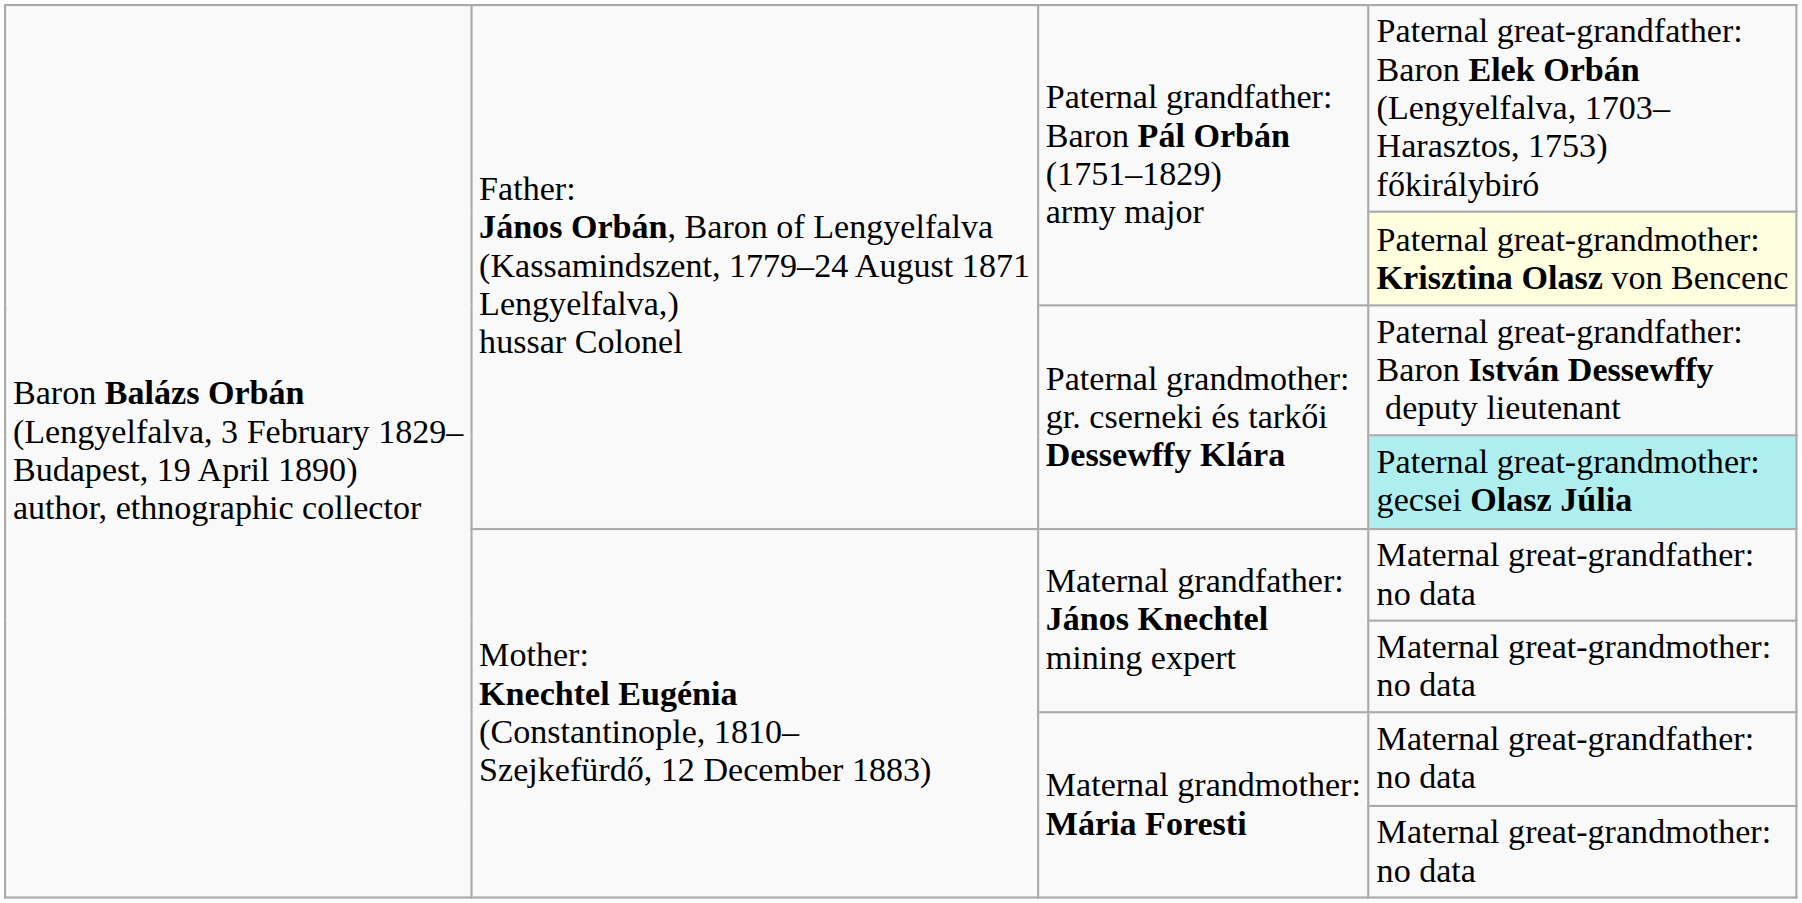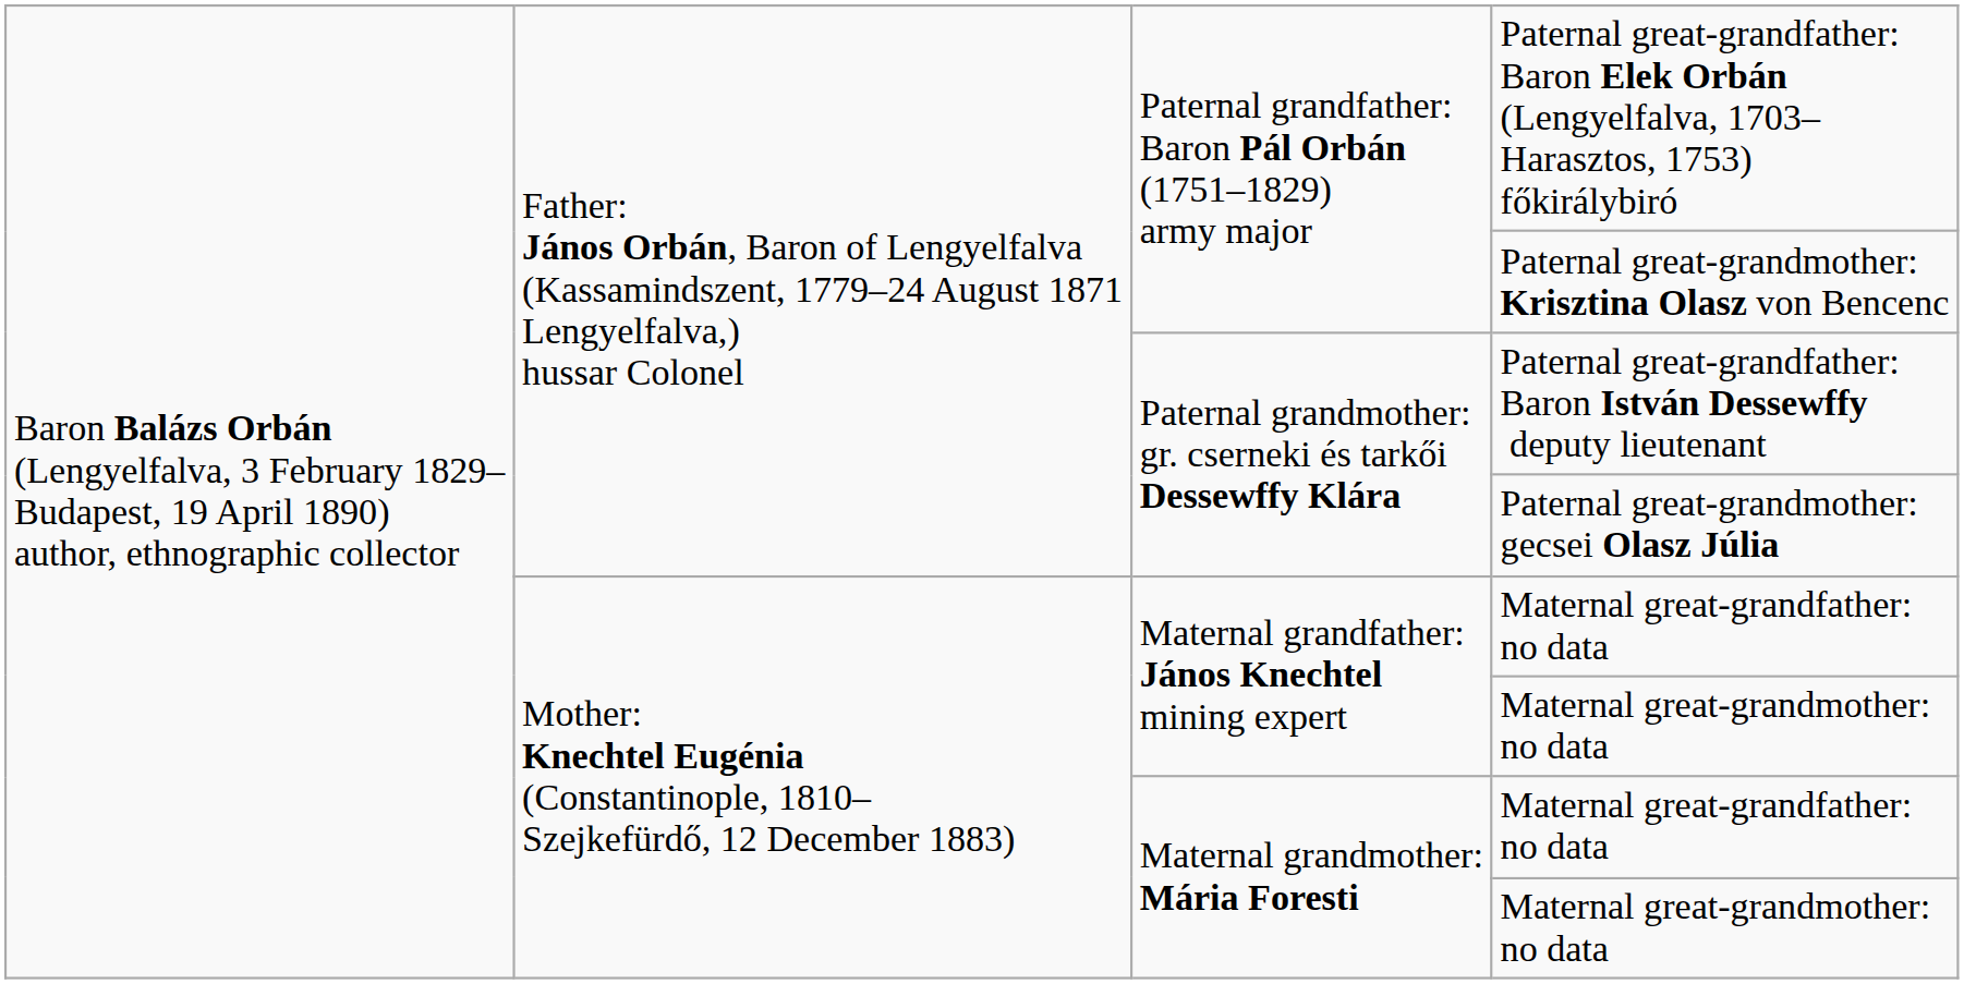Paternal great-grandmother: Krisztina Olasz von Bencenc | column 4: lightyellow background -> no background
Paternal great-grandmother: gecsei Olasz Júlia | column 4: paleturquoise background -> no background
